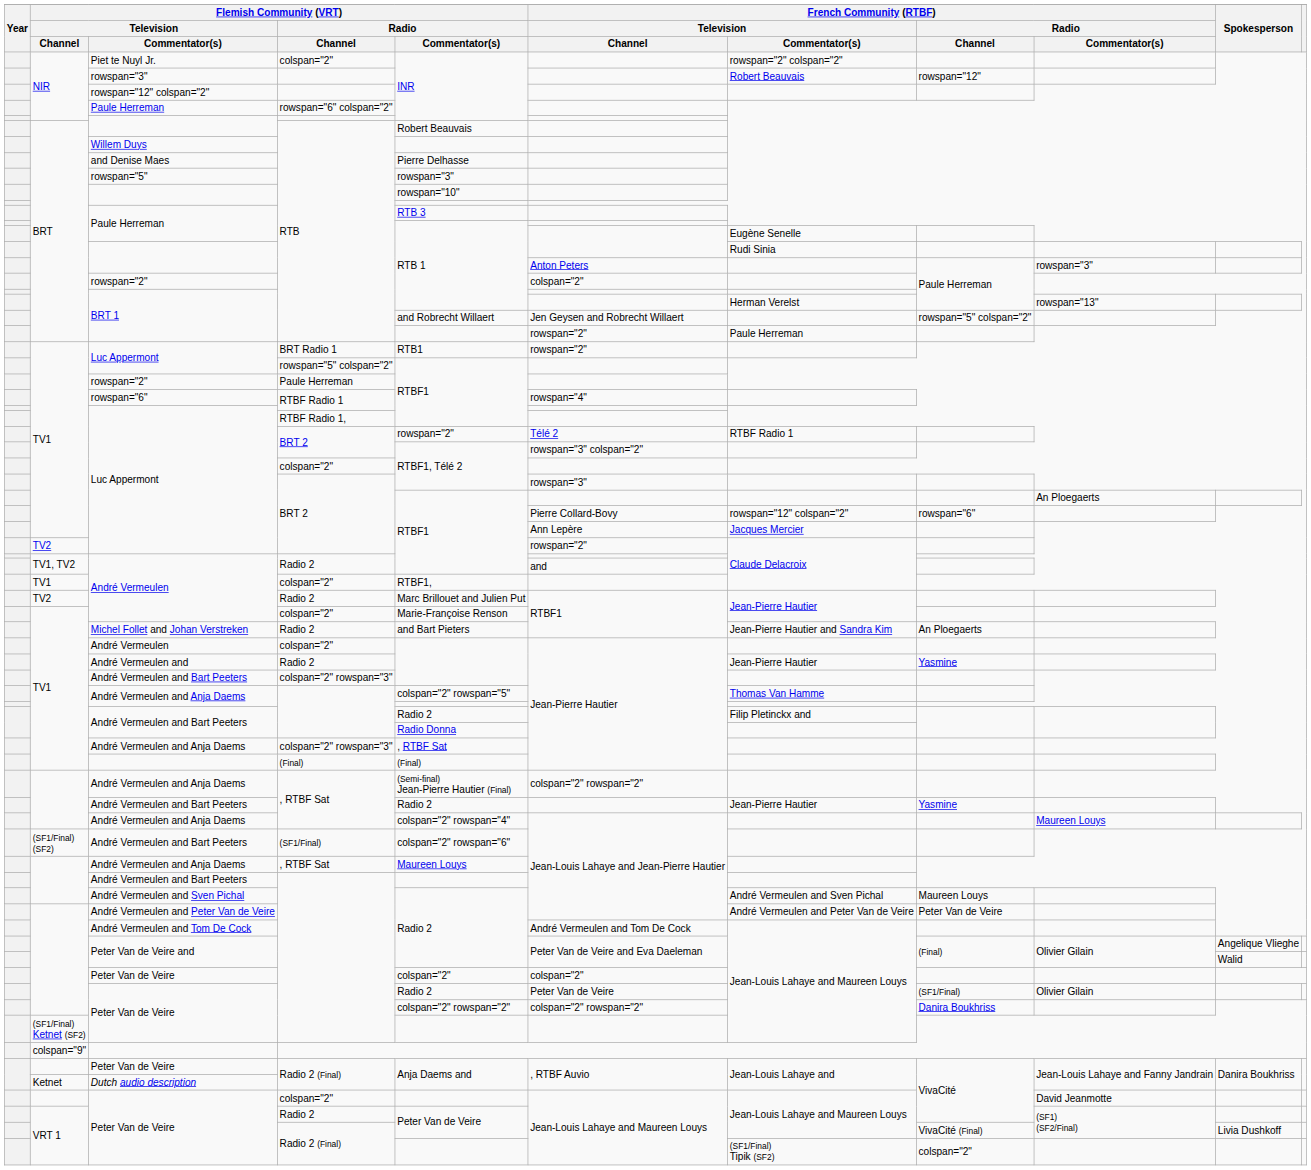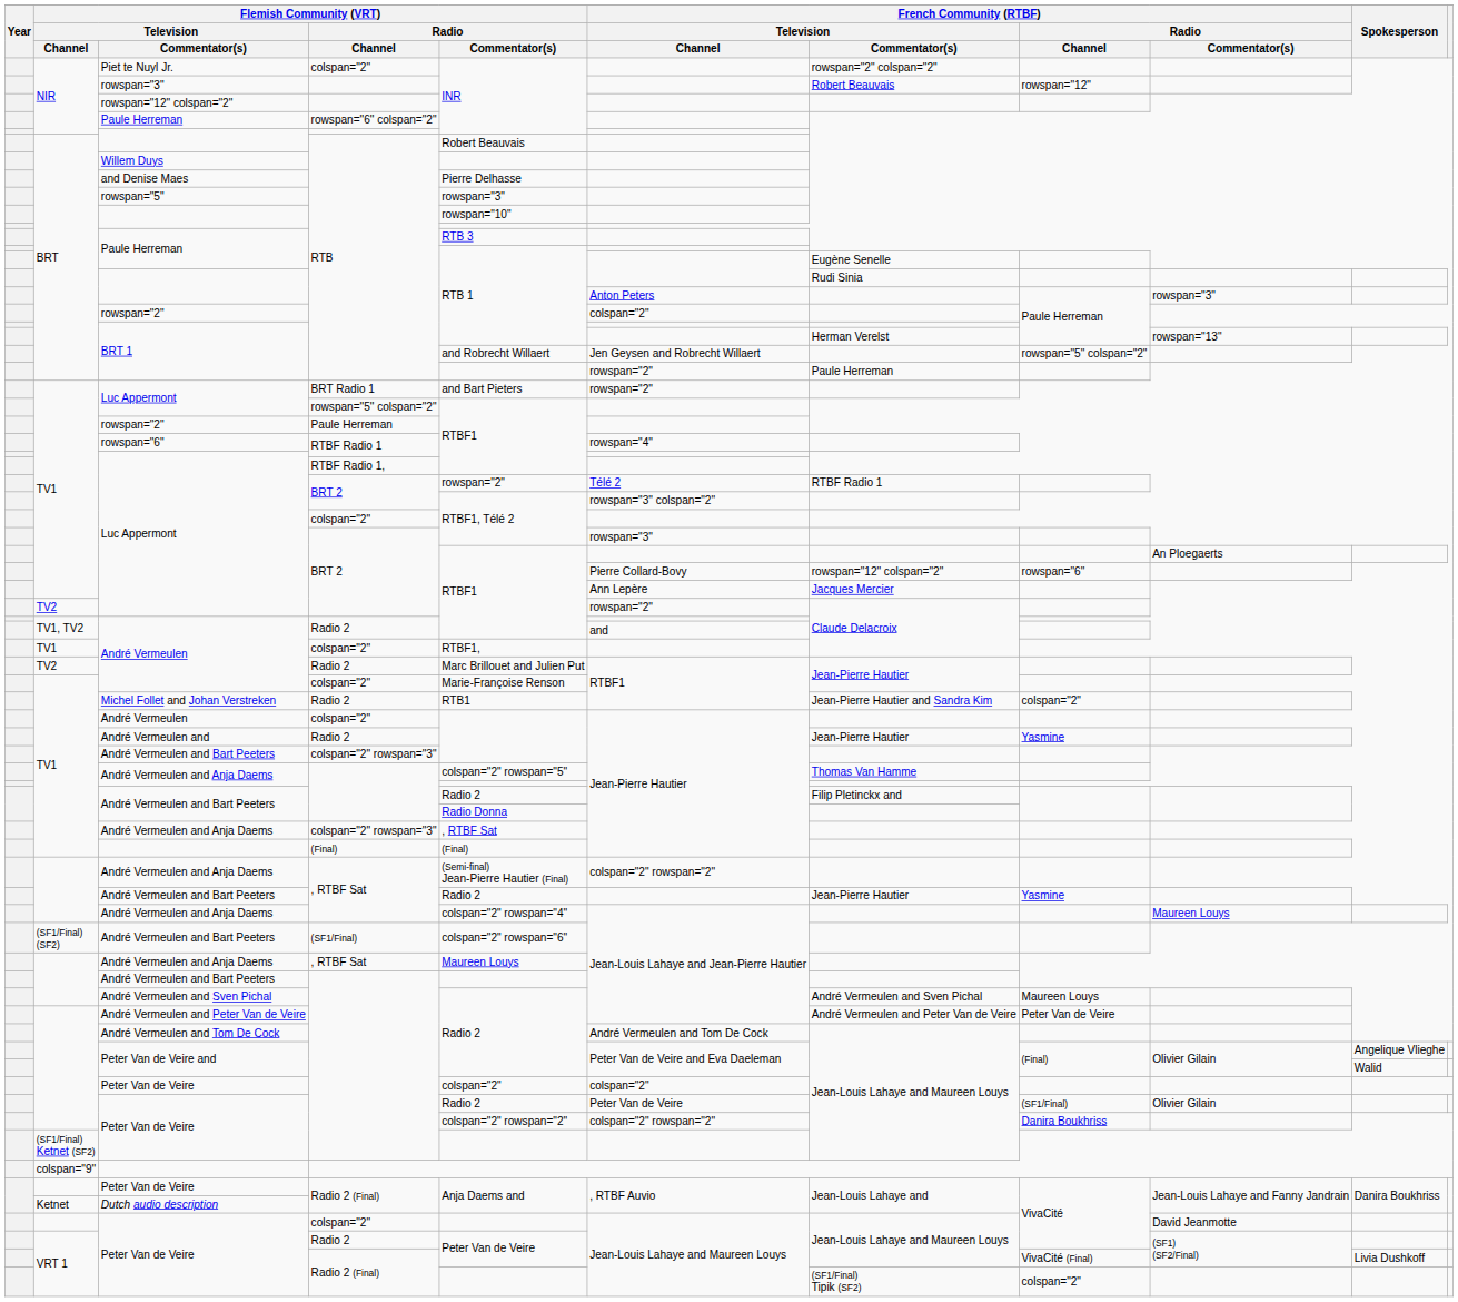Luc Appermont / BRT Radio 1 | Flemish Community (VRT) / Radio / Commentator(s): RTB1 -> and Bart Pieters
Michel Follet and Johan Verstreken | Flemish Community (VRT) / Radio / Commentator(s): and Bart Pieters -> RTB1
Michel Follet and Johan Verstreken | French Community (RTBF) / Radio / Channel: An Ploegaerts -> colspan="2"
